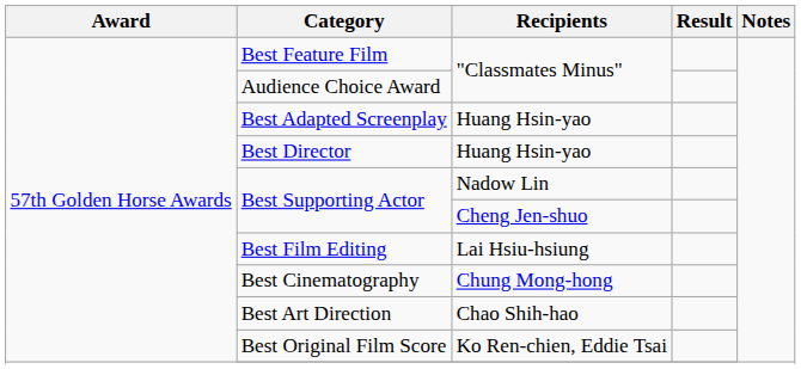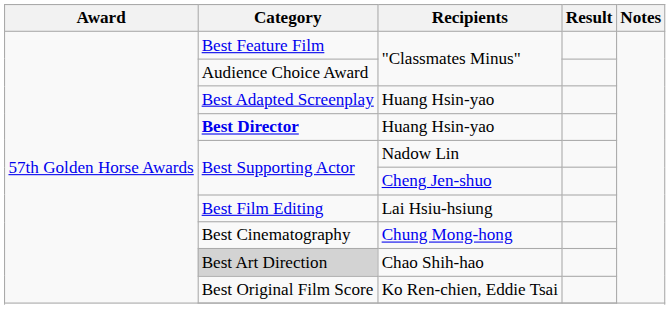Best Director | Category: normal -> bold
Best Art Direction | Category: no background -> lightgrey background
